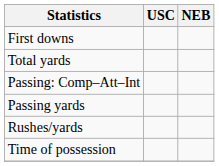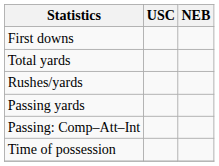rows swapped: Rushes/yards <-> Passing: Comp–Att–Int
